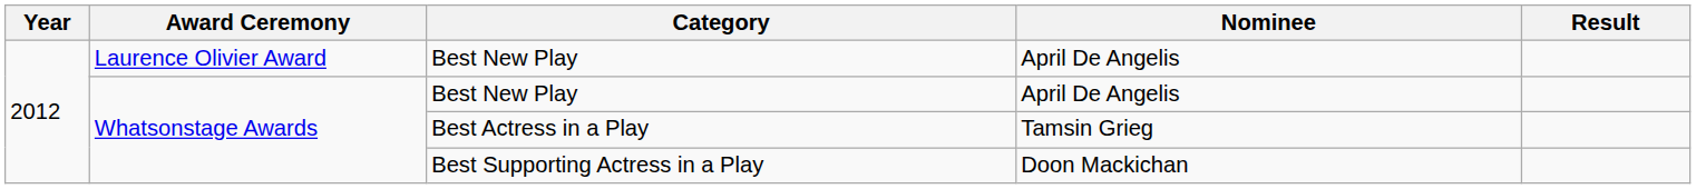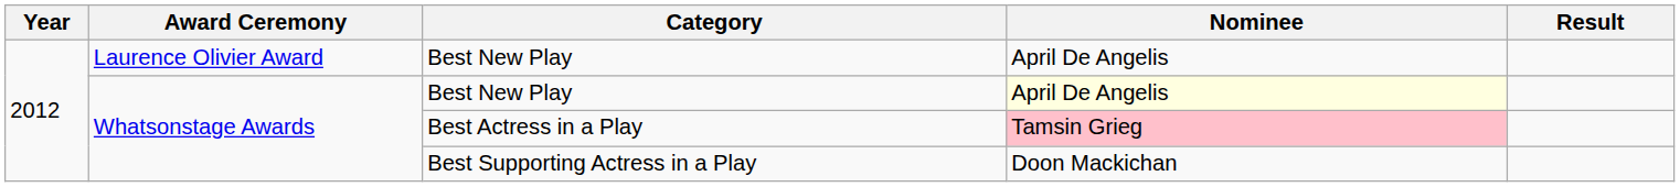Whatsonstage Awards / Best New Play | Nominee: no background -> lightyellow background
Best Actress in a Play | Nominee: no background -> pink background
